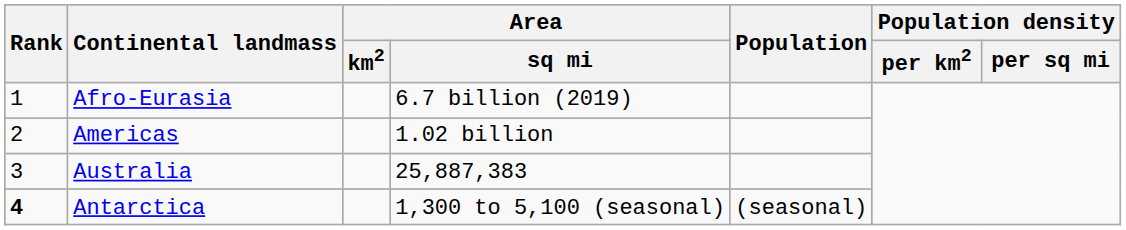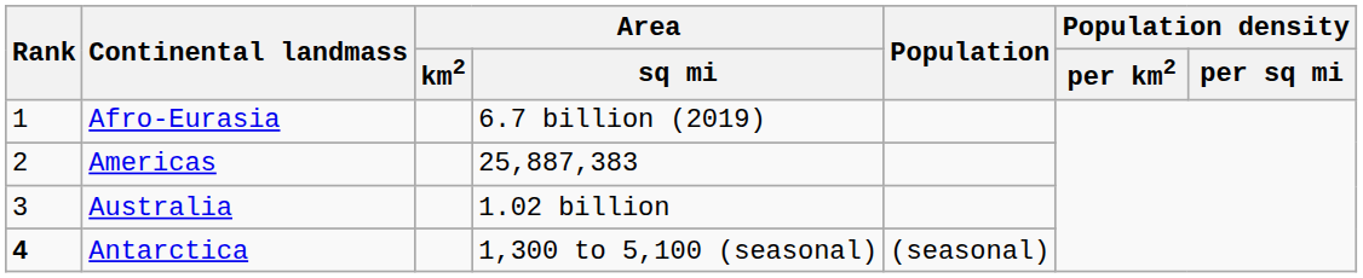Americas | Area / sq mi: 1.02 billion -> 25,887,383
Australia | Area / sq mi: 25,887,383 -> 1.02 billion
